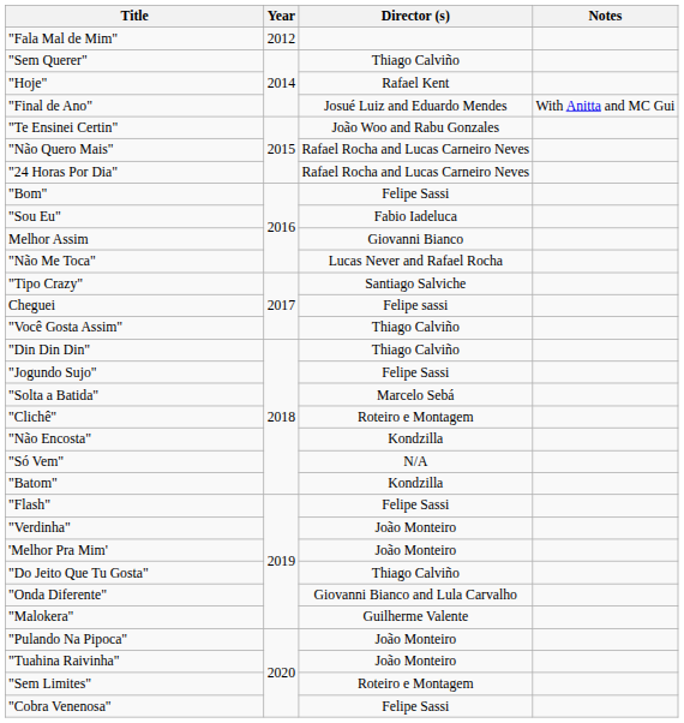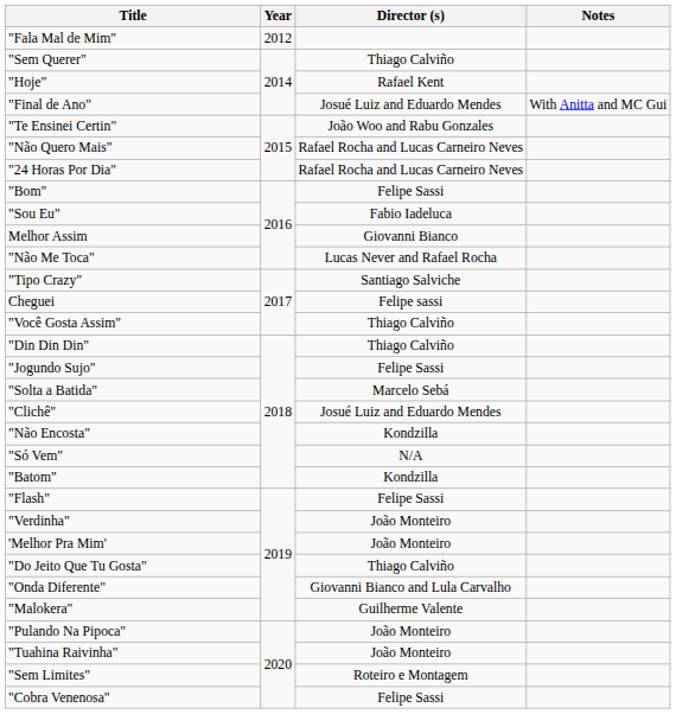"Clichê" | Director (s): Roteiro e Montagem -> Josué Luiz and Eduardo Mendes
